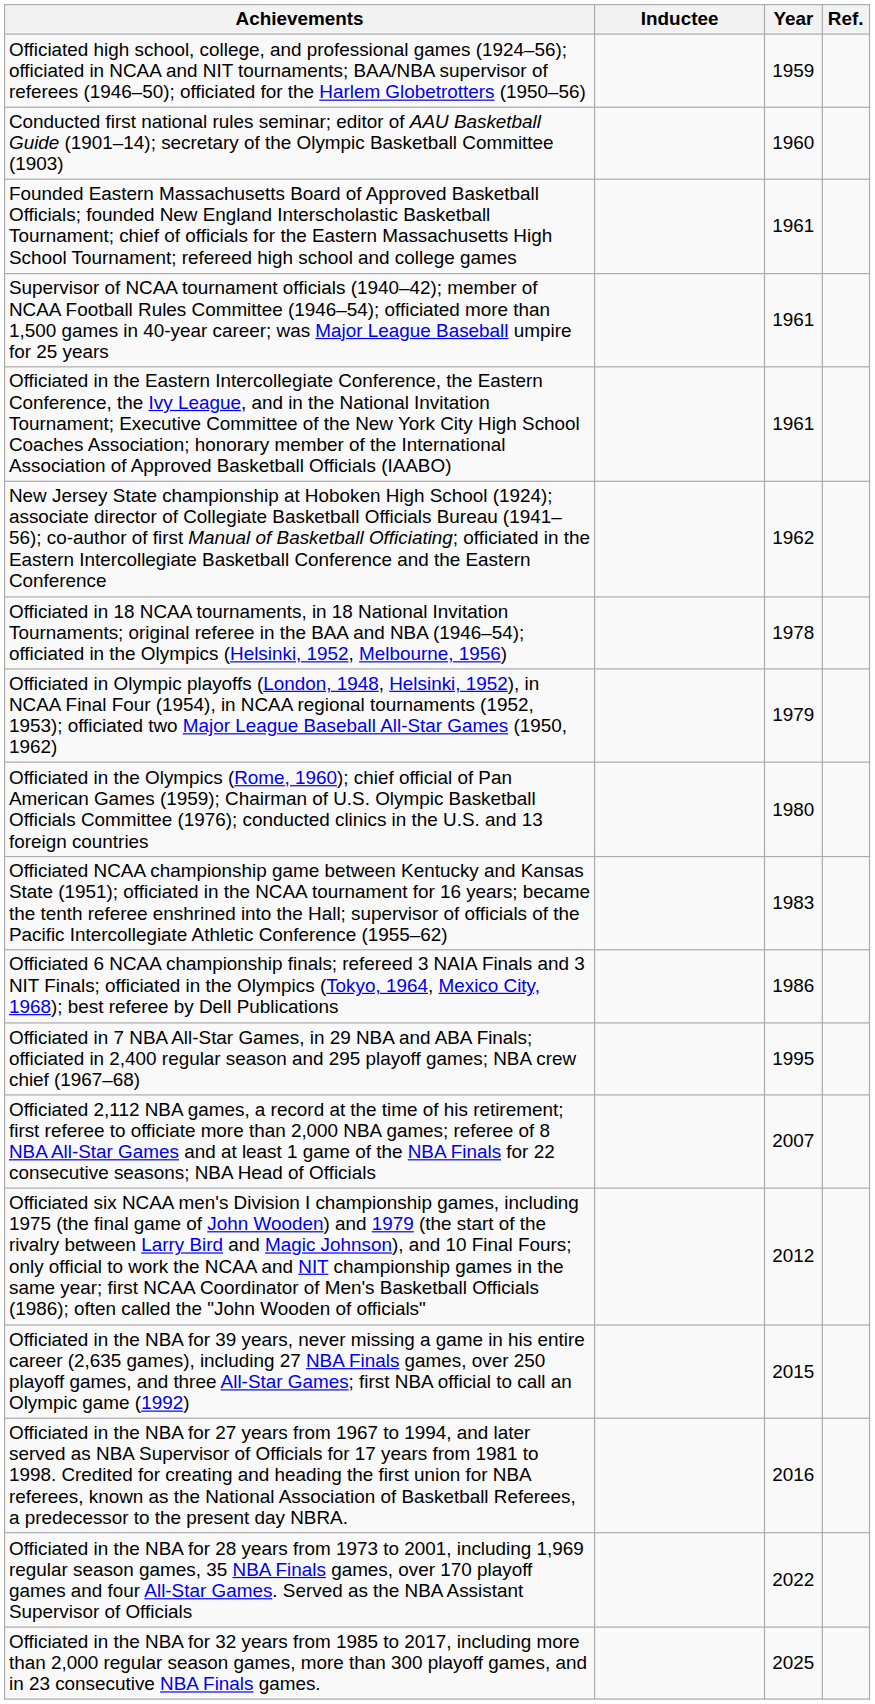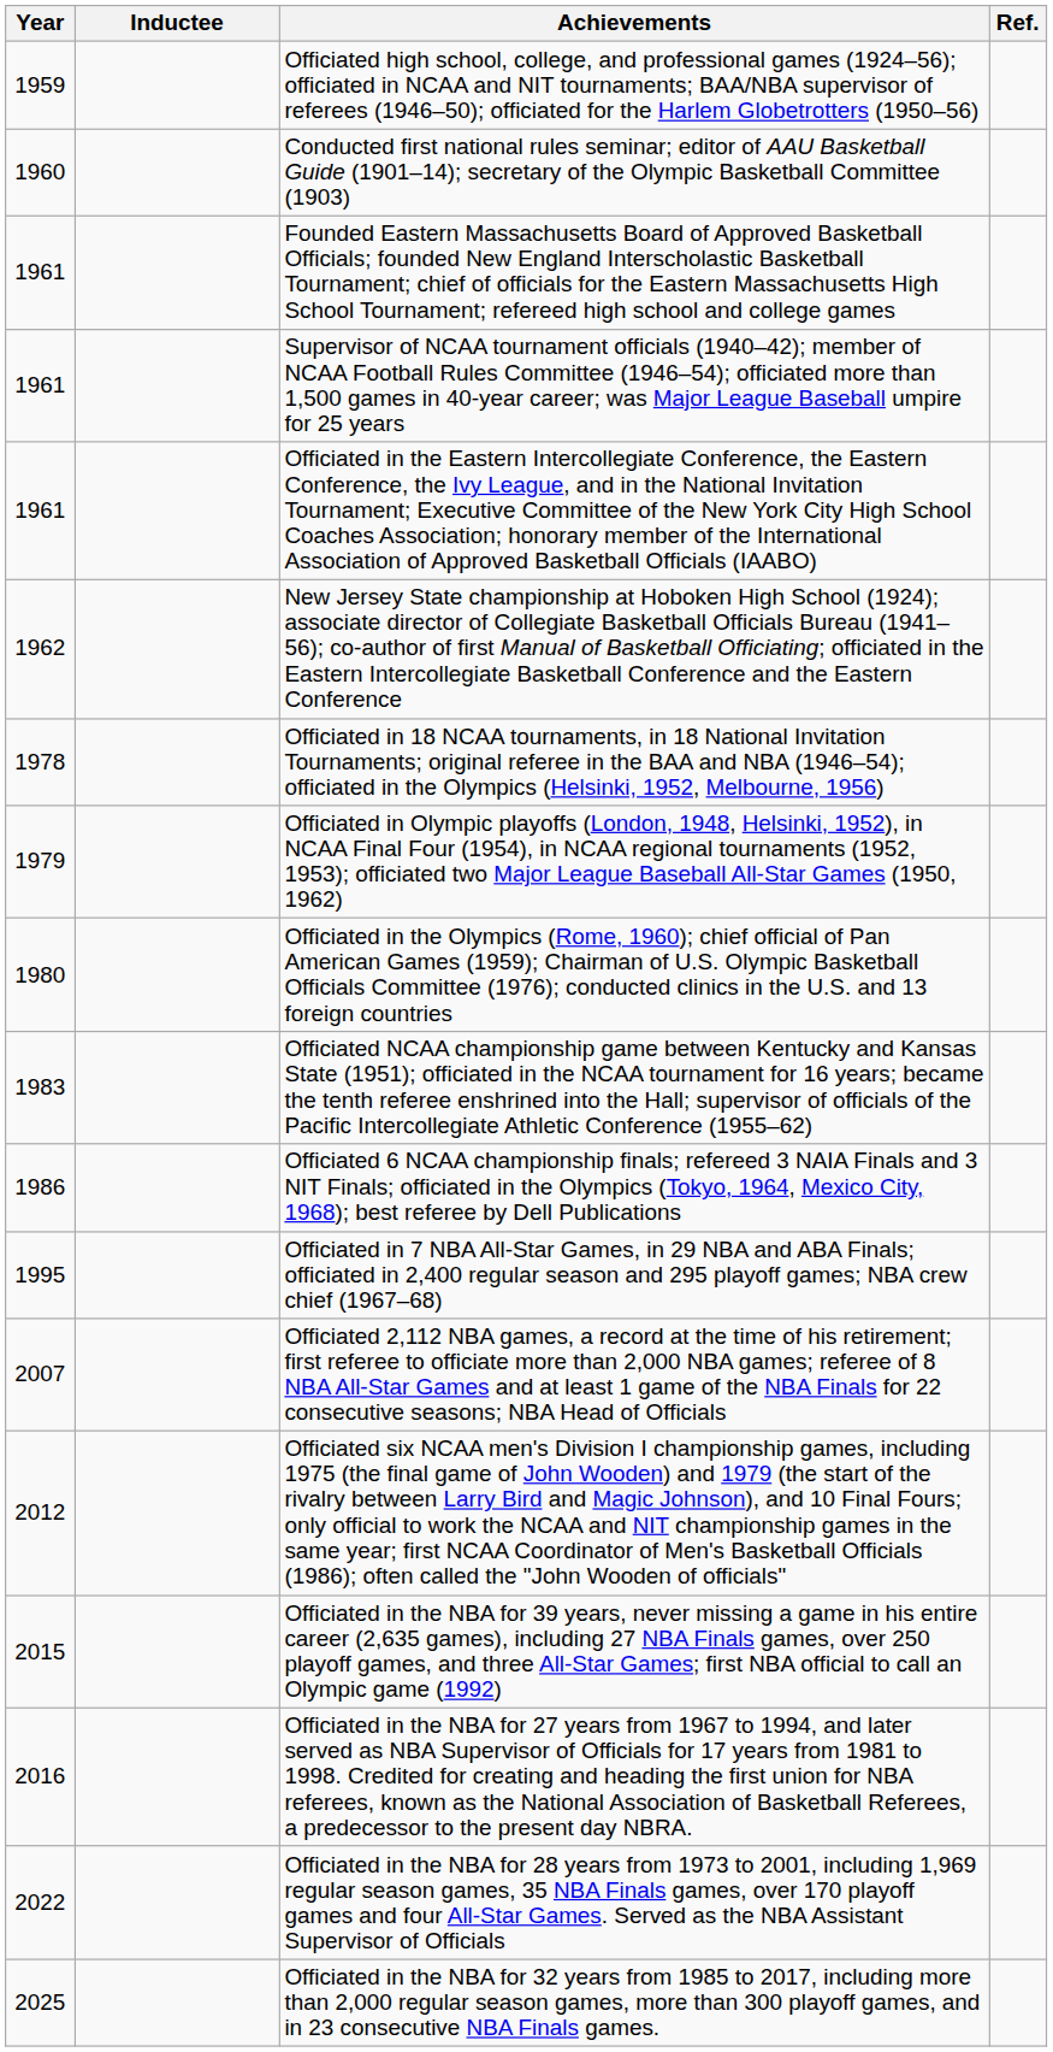columns swapped: Year <-> Achievements
